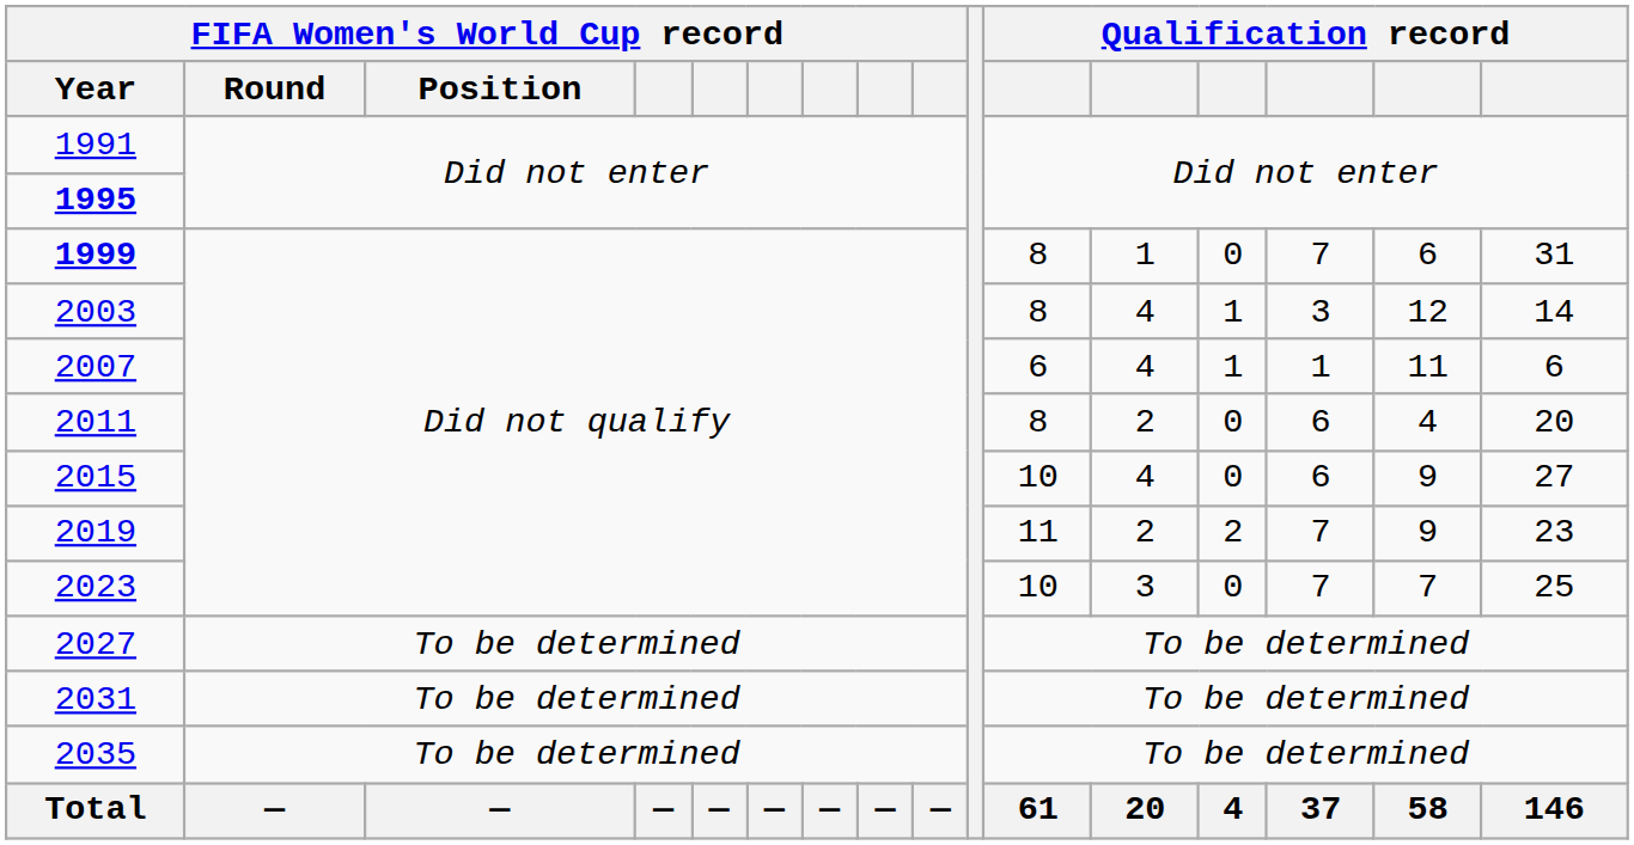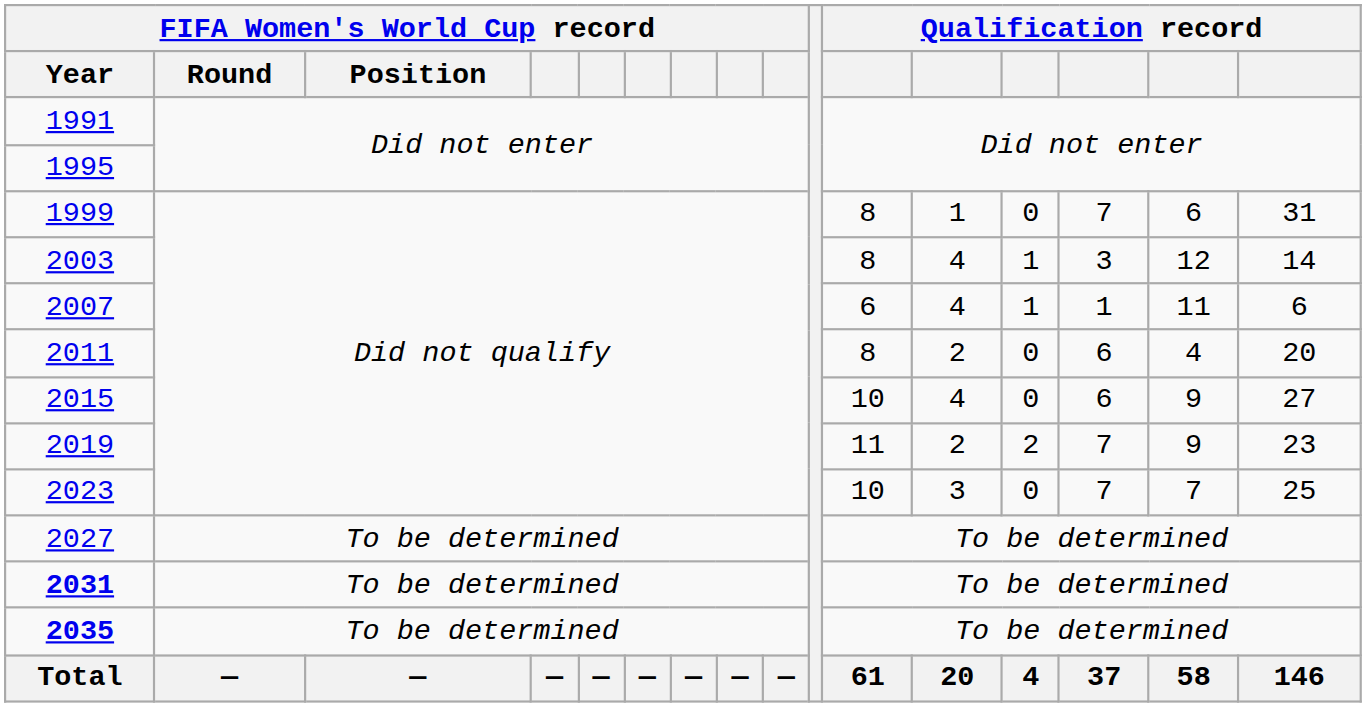1995 | FIFA Women's World Cup record / Year: bold -> normal
1999 | FIFA Women's World Cup record / Year: bold -> normal
2031 | FIFA Women's World Cup record / Year: normal -> bold
2035 | FIFA Women's World Cup record / Year: normal -> bold
